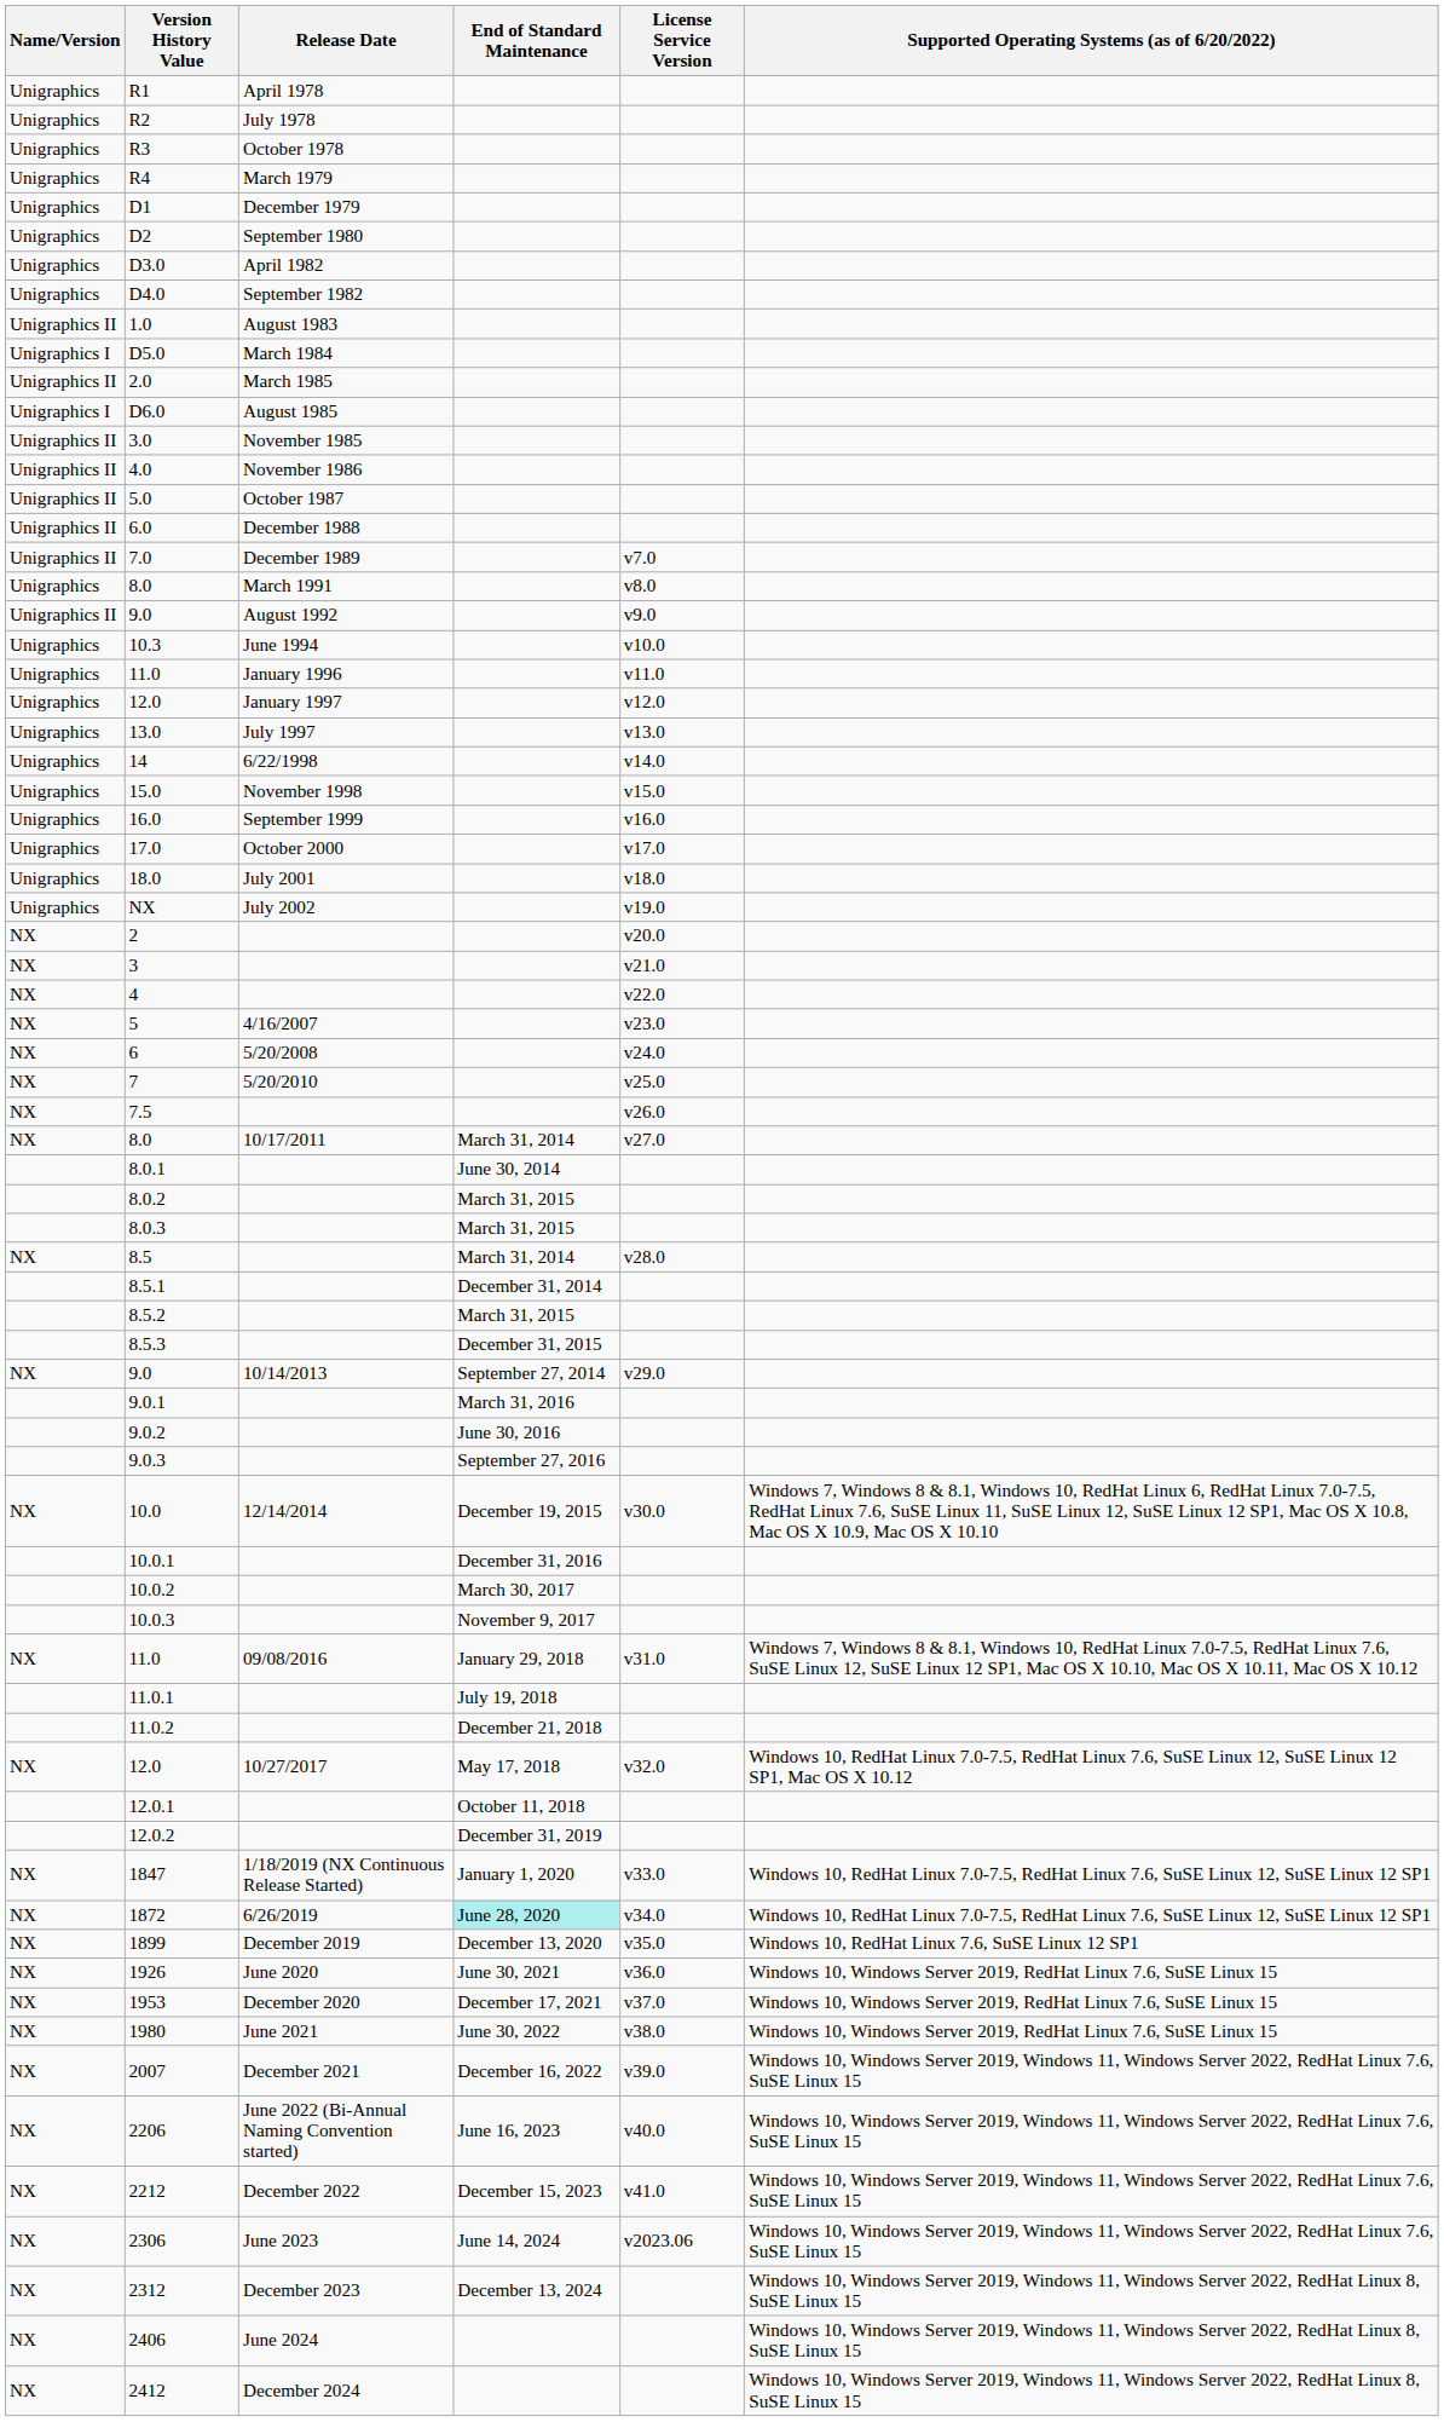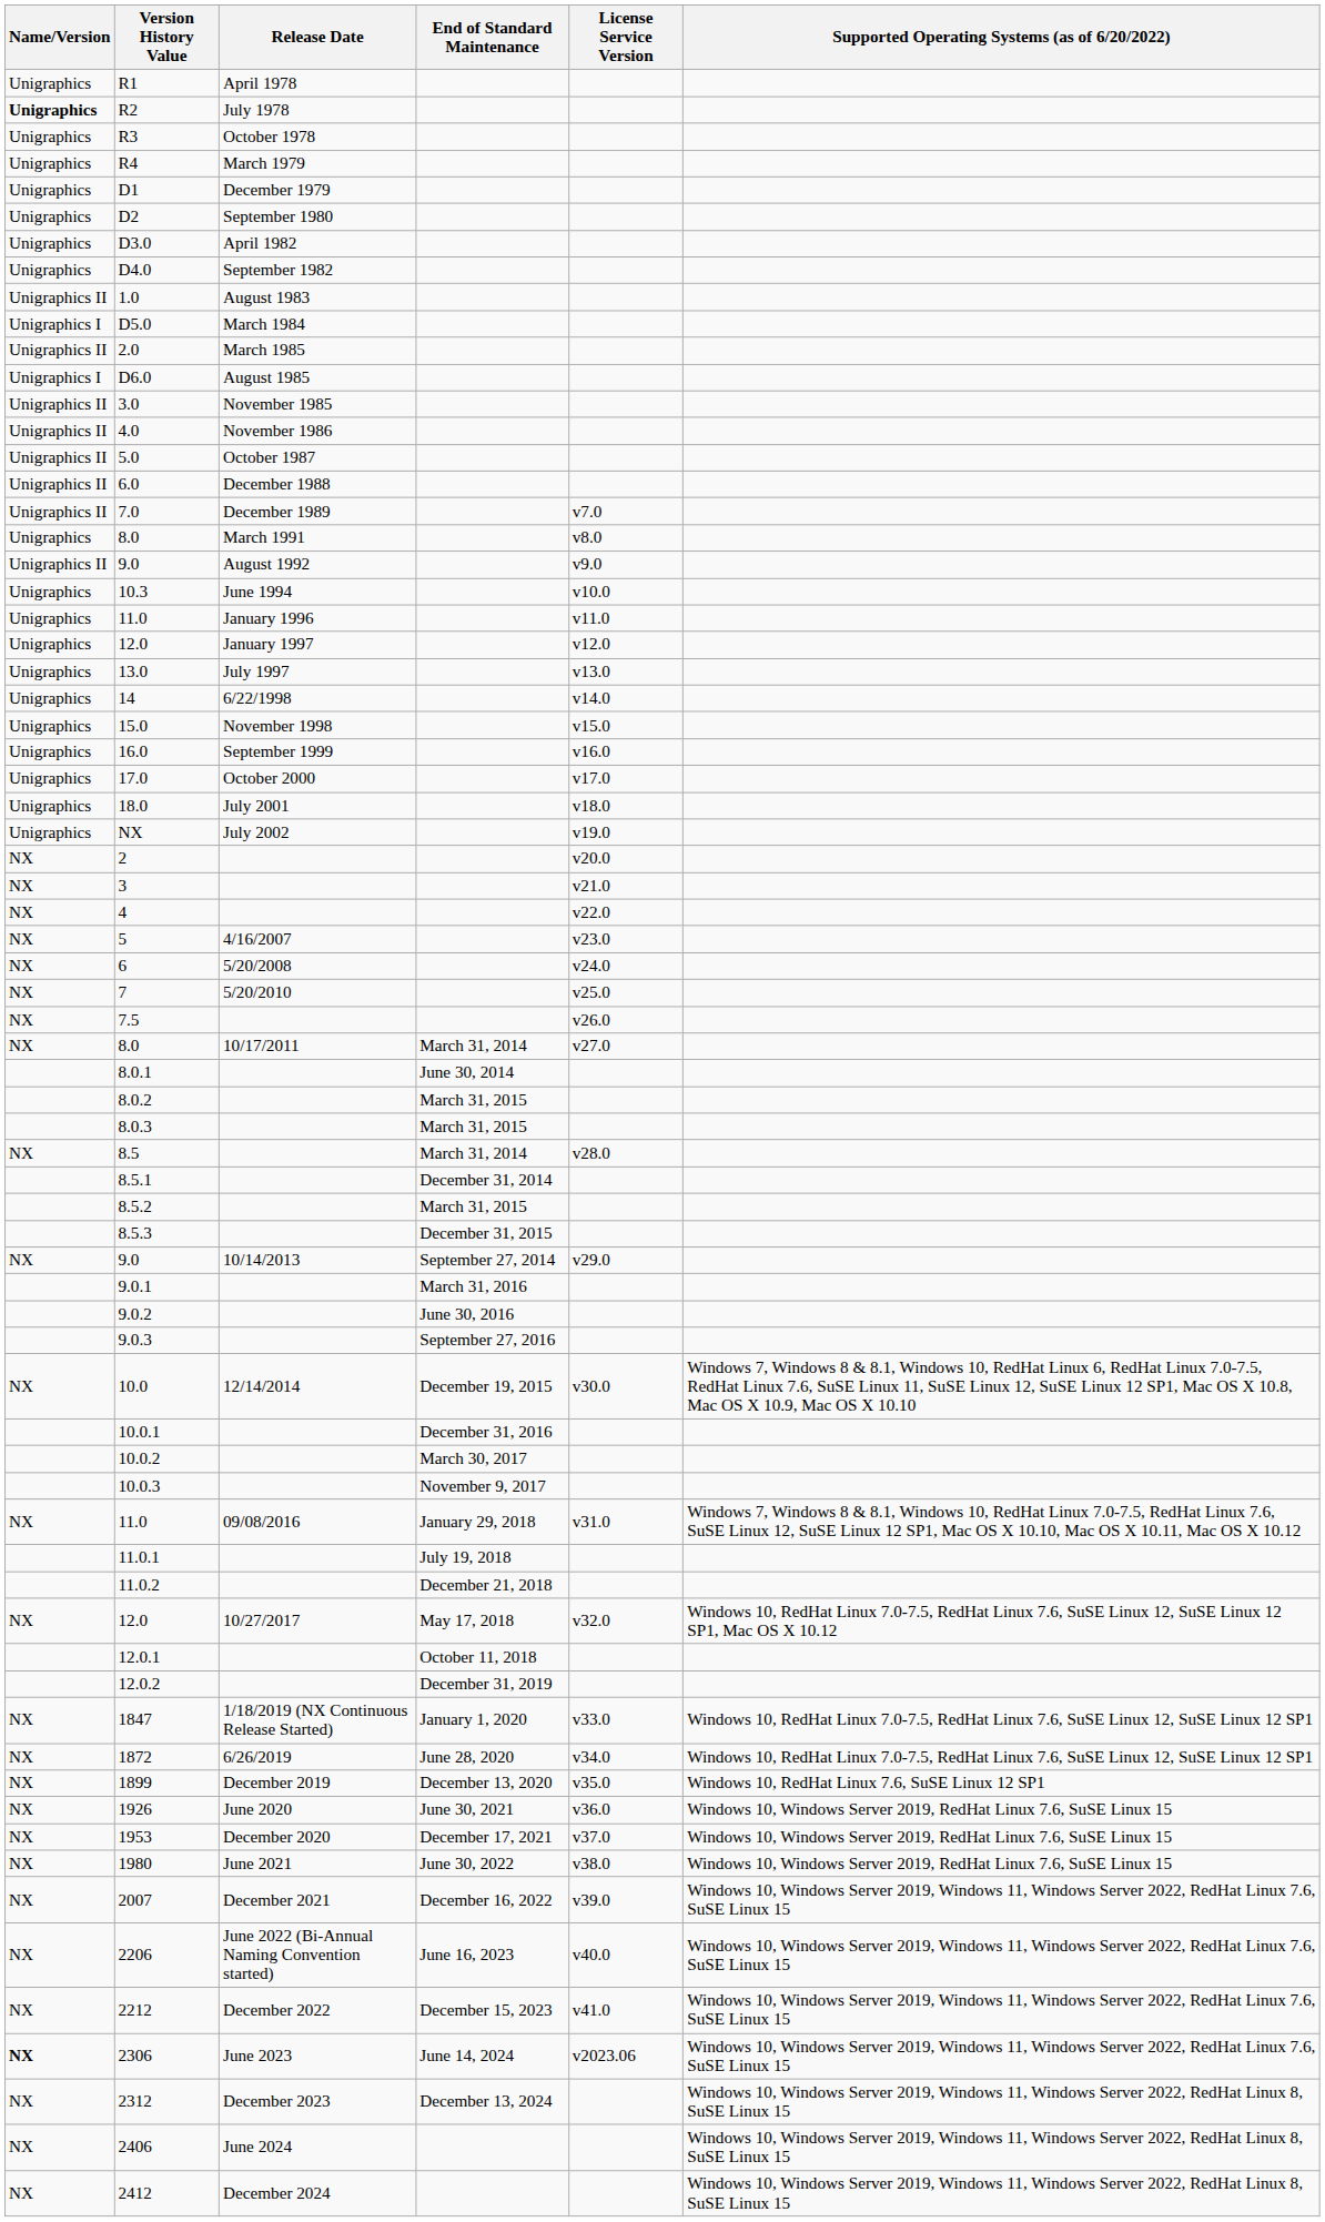R2 | Name/Version: normal -> bold
1872 | End of Standard Maintenance: paleturquoise background -> no background
2306 | Name/Version: normal -> bold
